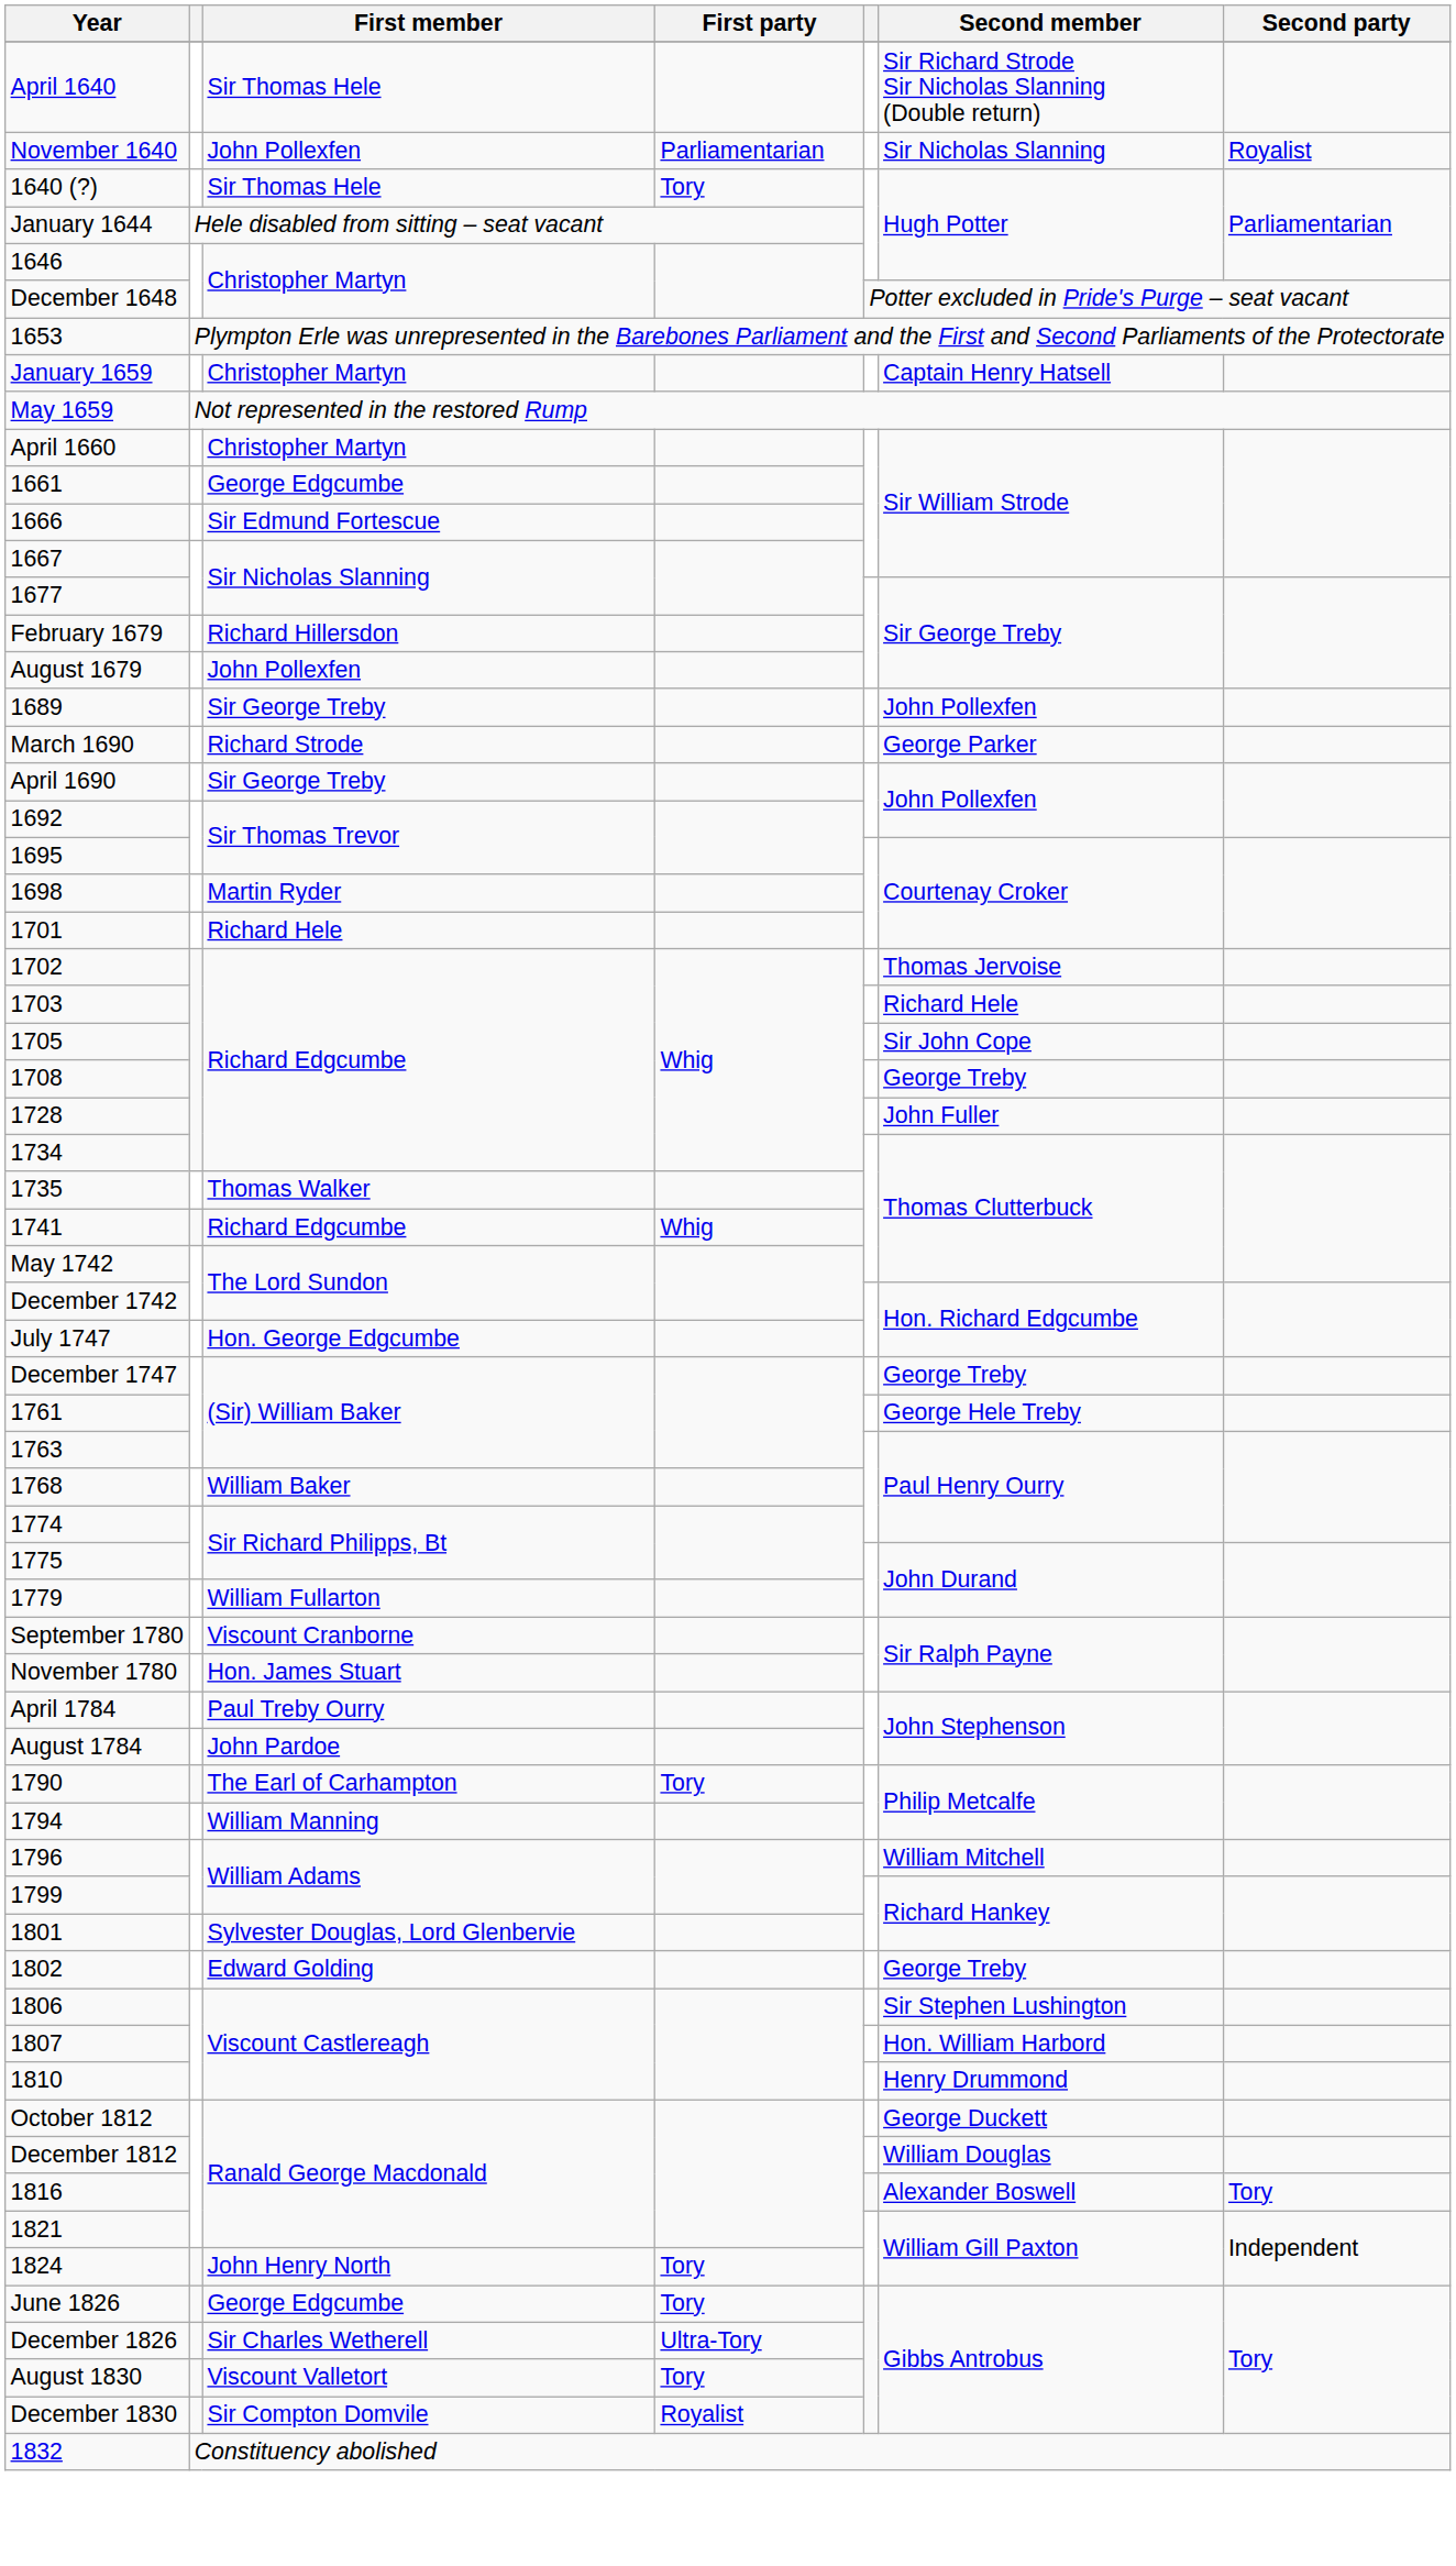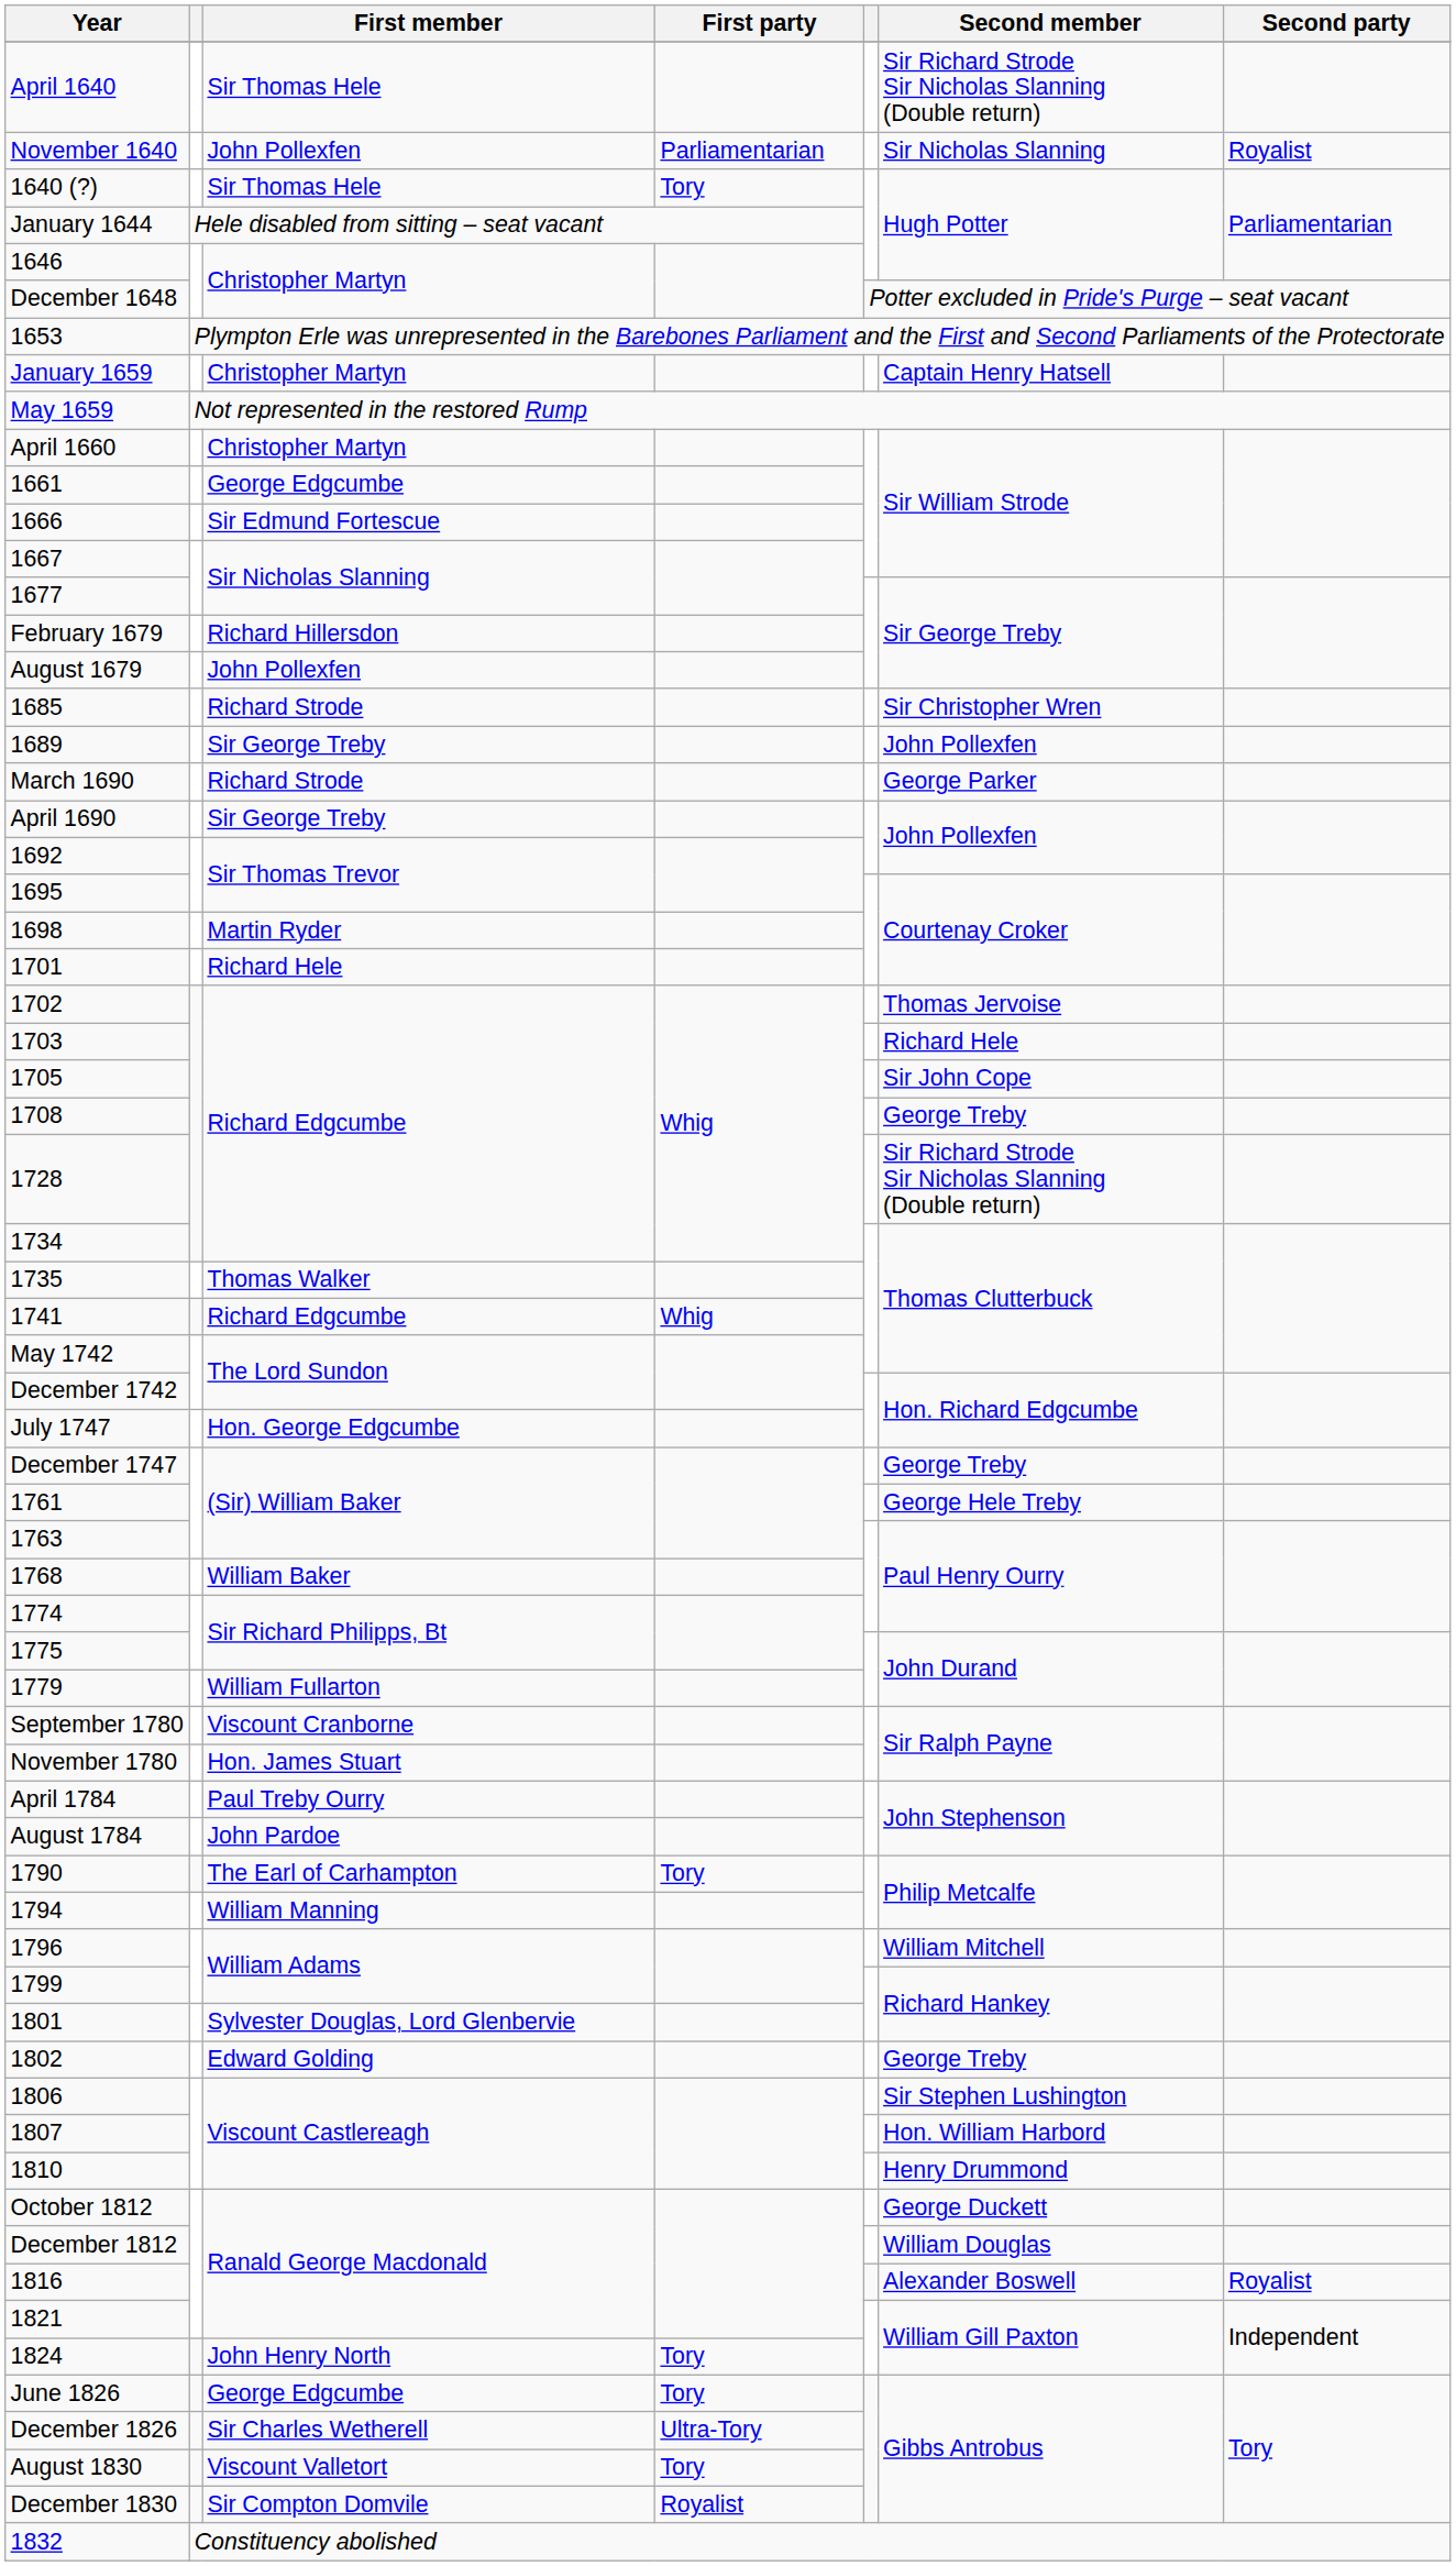+ row: 1685 | Richard Strode | Sir Christopher Wren
1728 | Second member: John Fuller -> Sir Richard Strode Sir Nicholas Slanning (Double return)
1816 | Second party: Tory -> Royalist
